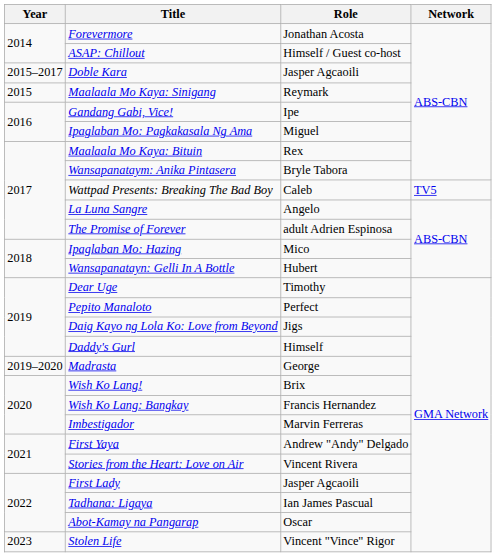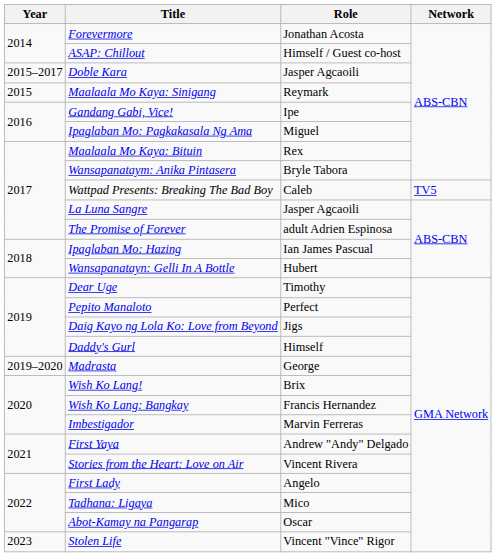La Luna Sangre | Role: Angelo -> Jasper Agcaoili
Ipaglaban Mo: Hazing | Role: Mico -> Ian James Pascual
First Lady | Role: Jasper Agcaoili -> Angelo
Tadhana: Ligaya | Role: Ian James Pascual -> Mico
